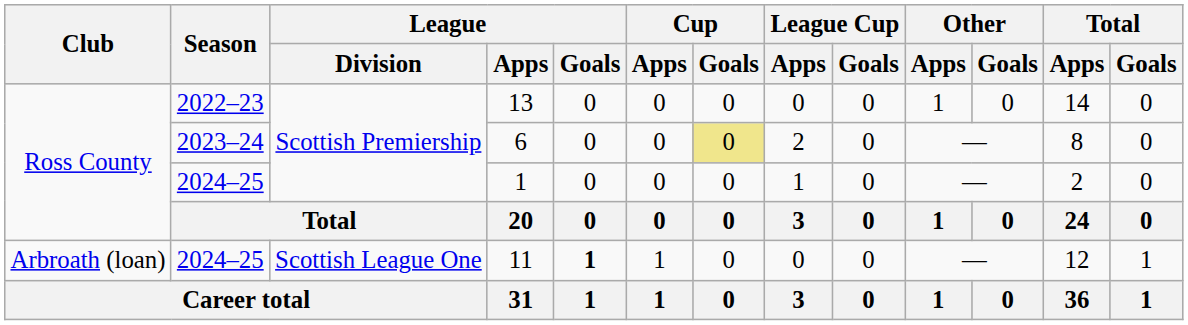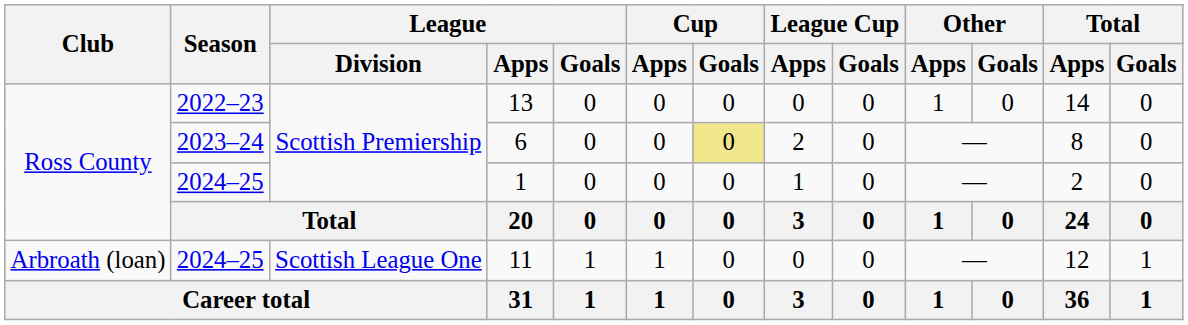11 | League / Goals: bold -> normal
